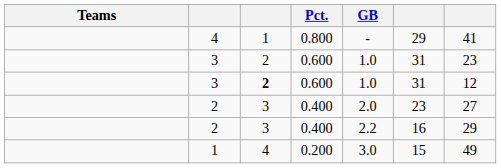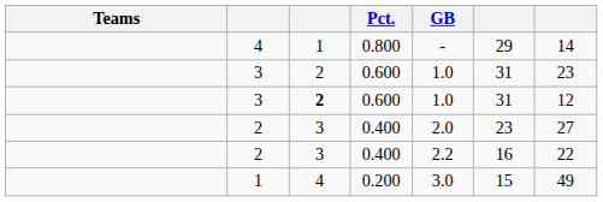row 2 | column 7: 41 -> 14
row 6 | column 7: 29 -> 22
